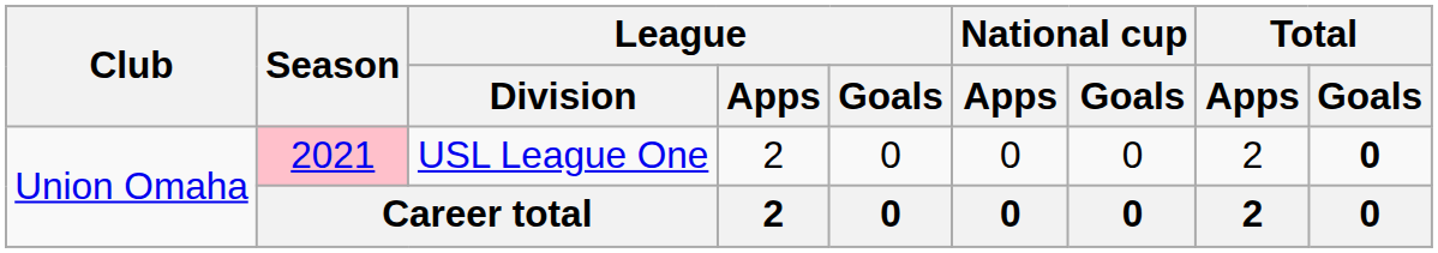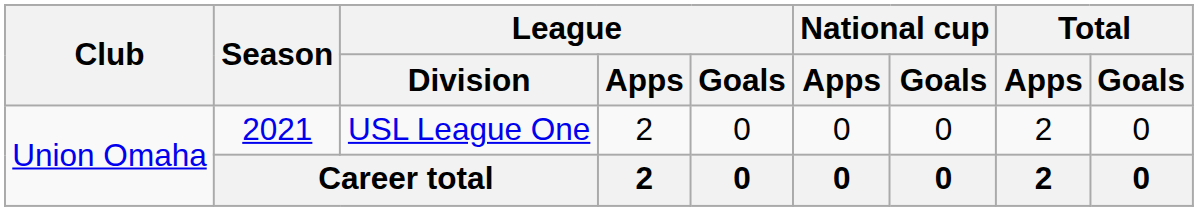Union Omaha / USL League One | Season: pink background -> no background
Union Omaha / USL League One | Total / Goals: bold -> normal
